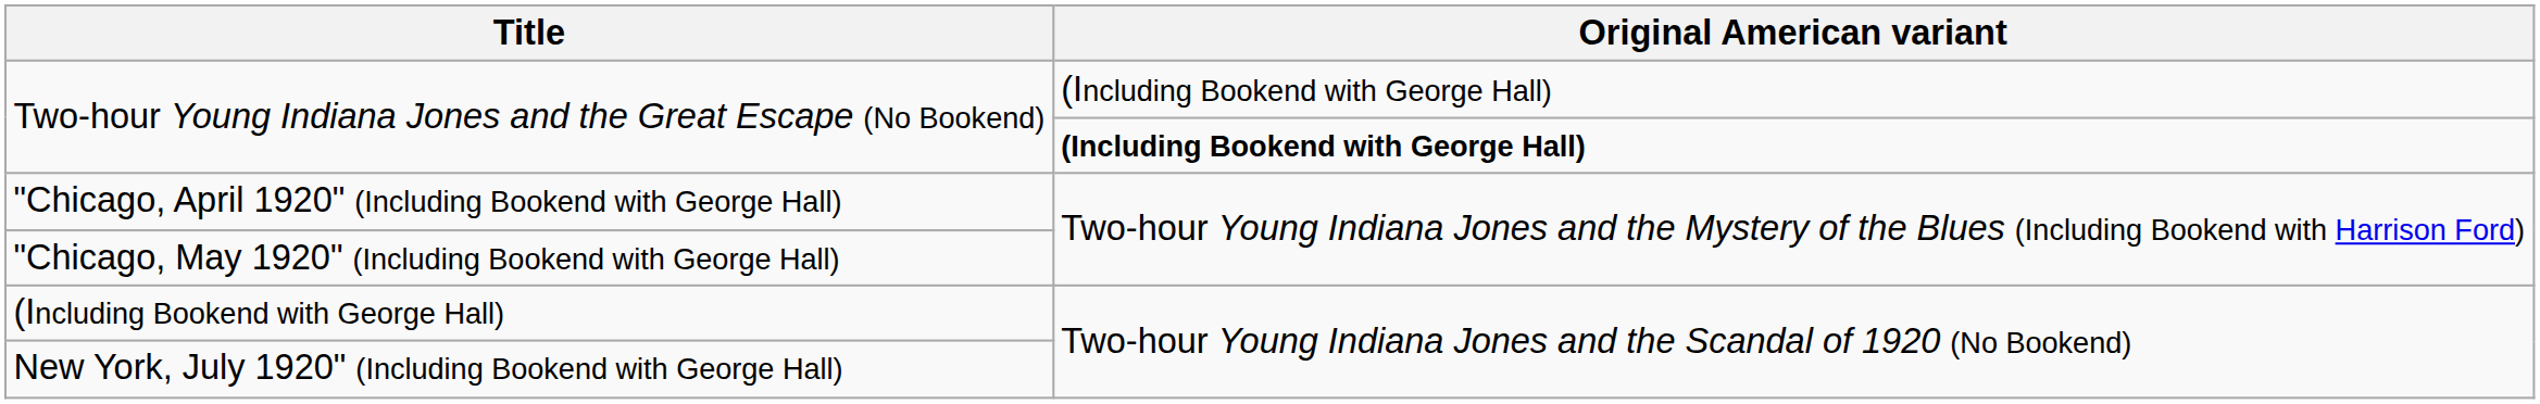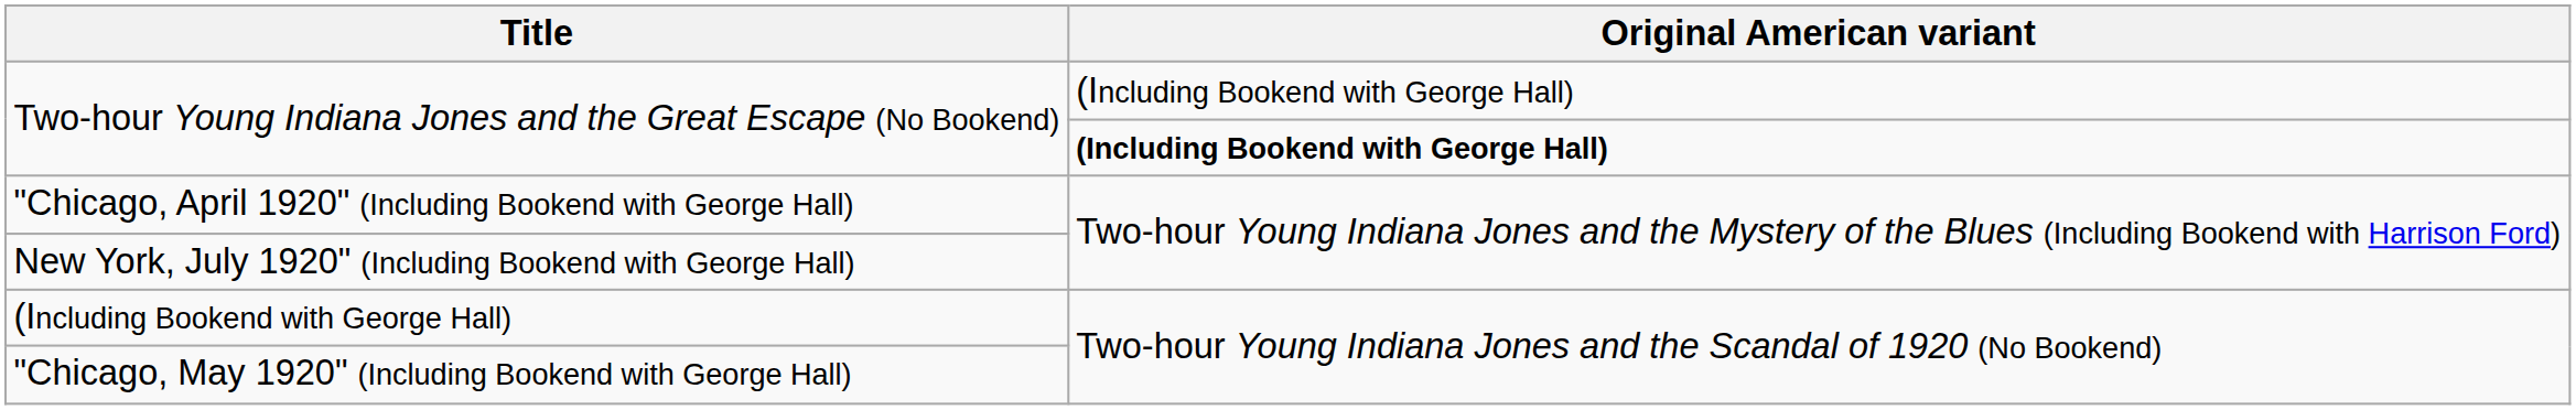row 5 | Title: "Chicago, May 1920" (Including Bookend with George Hall) -> New York, July 1920" (Including Bookend with George Hall)
row 7 | Title: New York, July 1920" (Including Bookend with George Hall) -> "Chicago, May 1920" (Including Bookend with George Hall)
